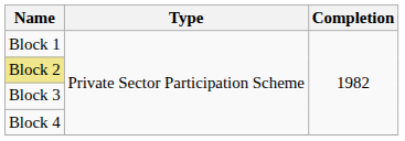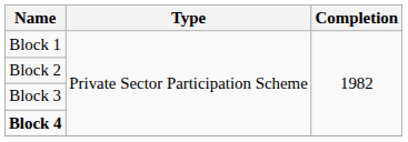Block 2 | Name: khaki background -> no background
Block 4 | Name: normal -> bold
